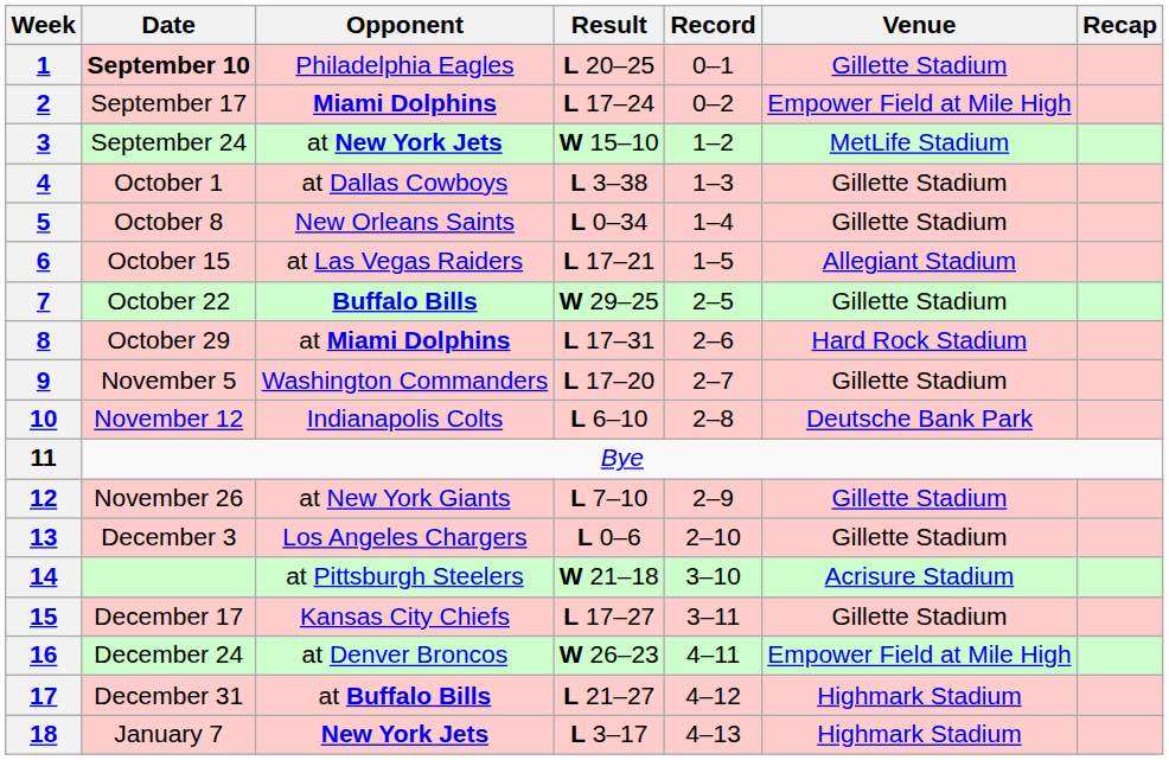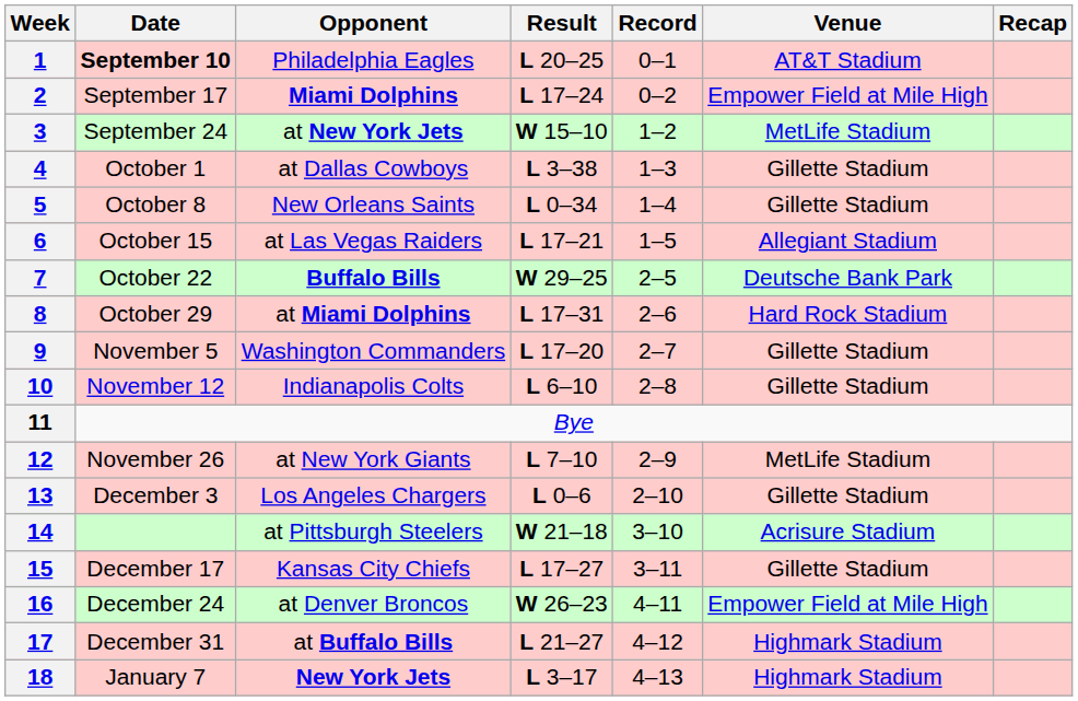1 | Venue: Gillette Stadium -> AT&T Stadium
7 | Venue: Gillette Stadium -> Deutsche Bank Park
10 | Venue: Deutsche Bank Park -> Gillette Stadium
12 | Venue: Gillette Stadium -> MetLife Stadium
